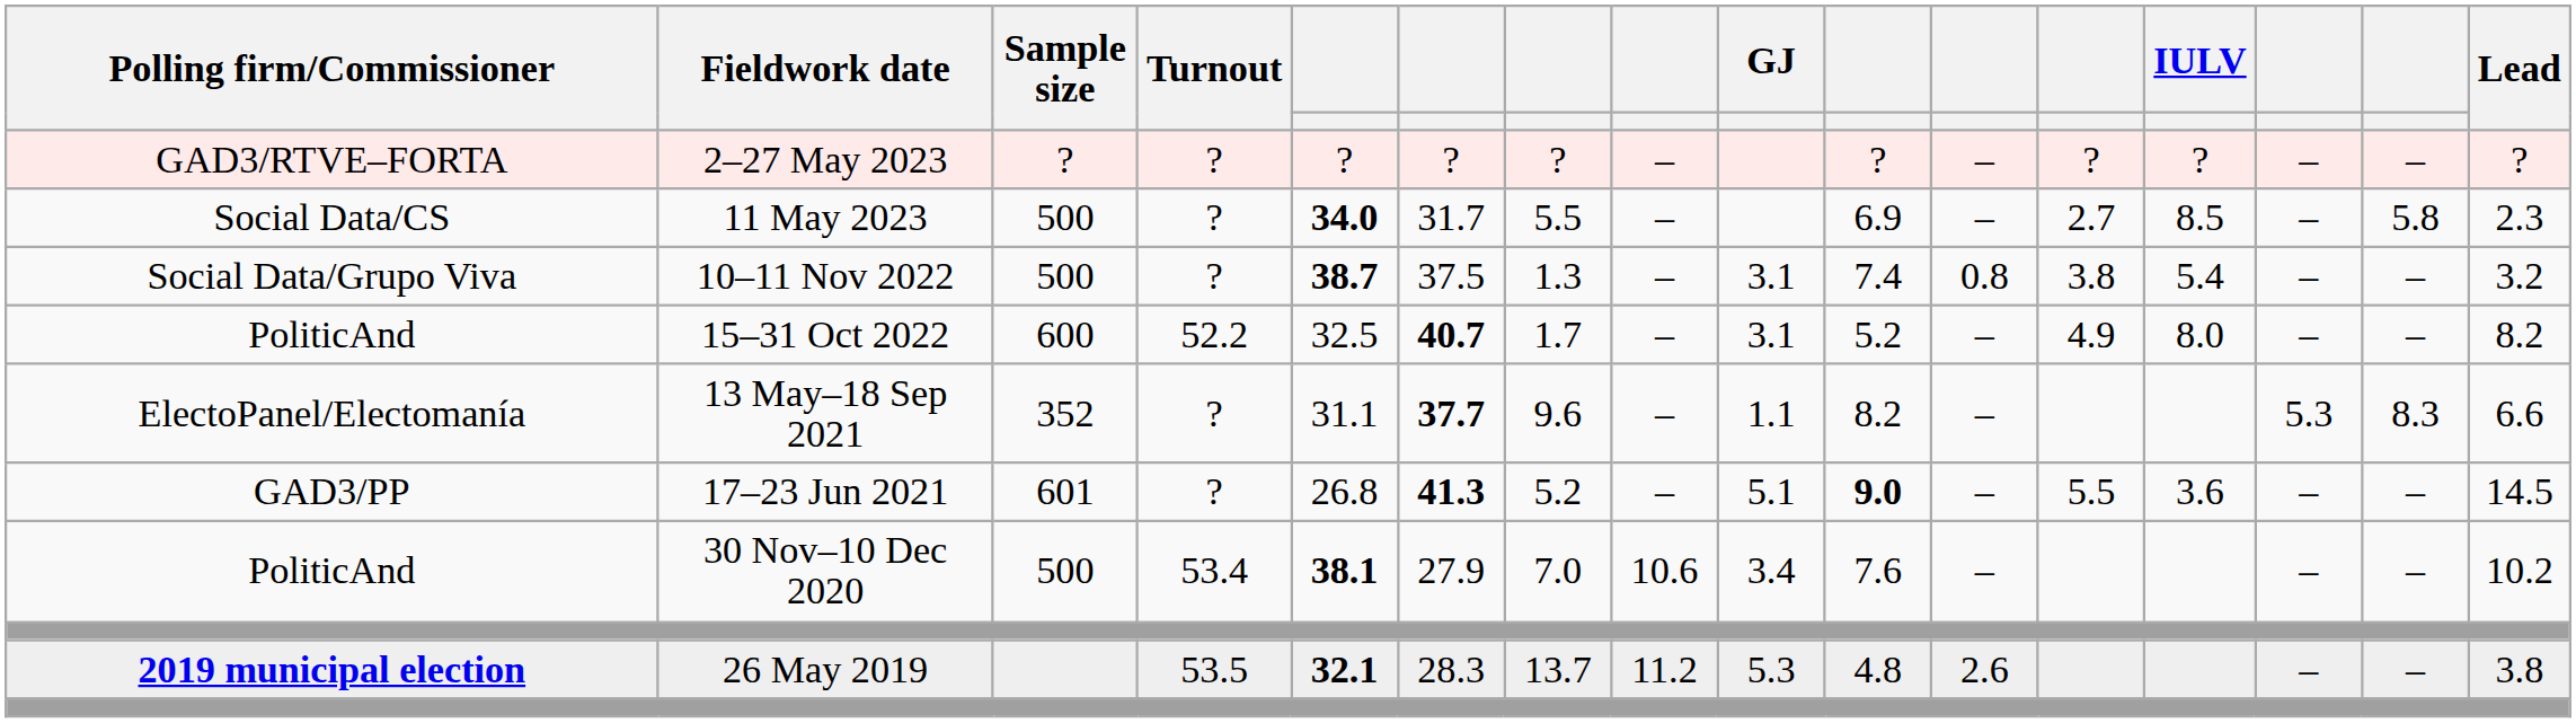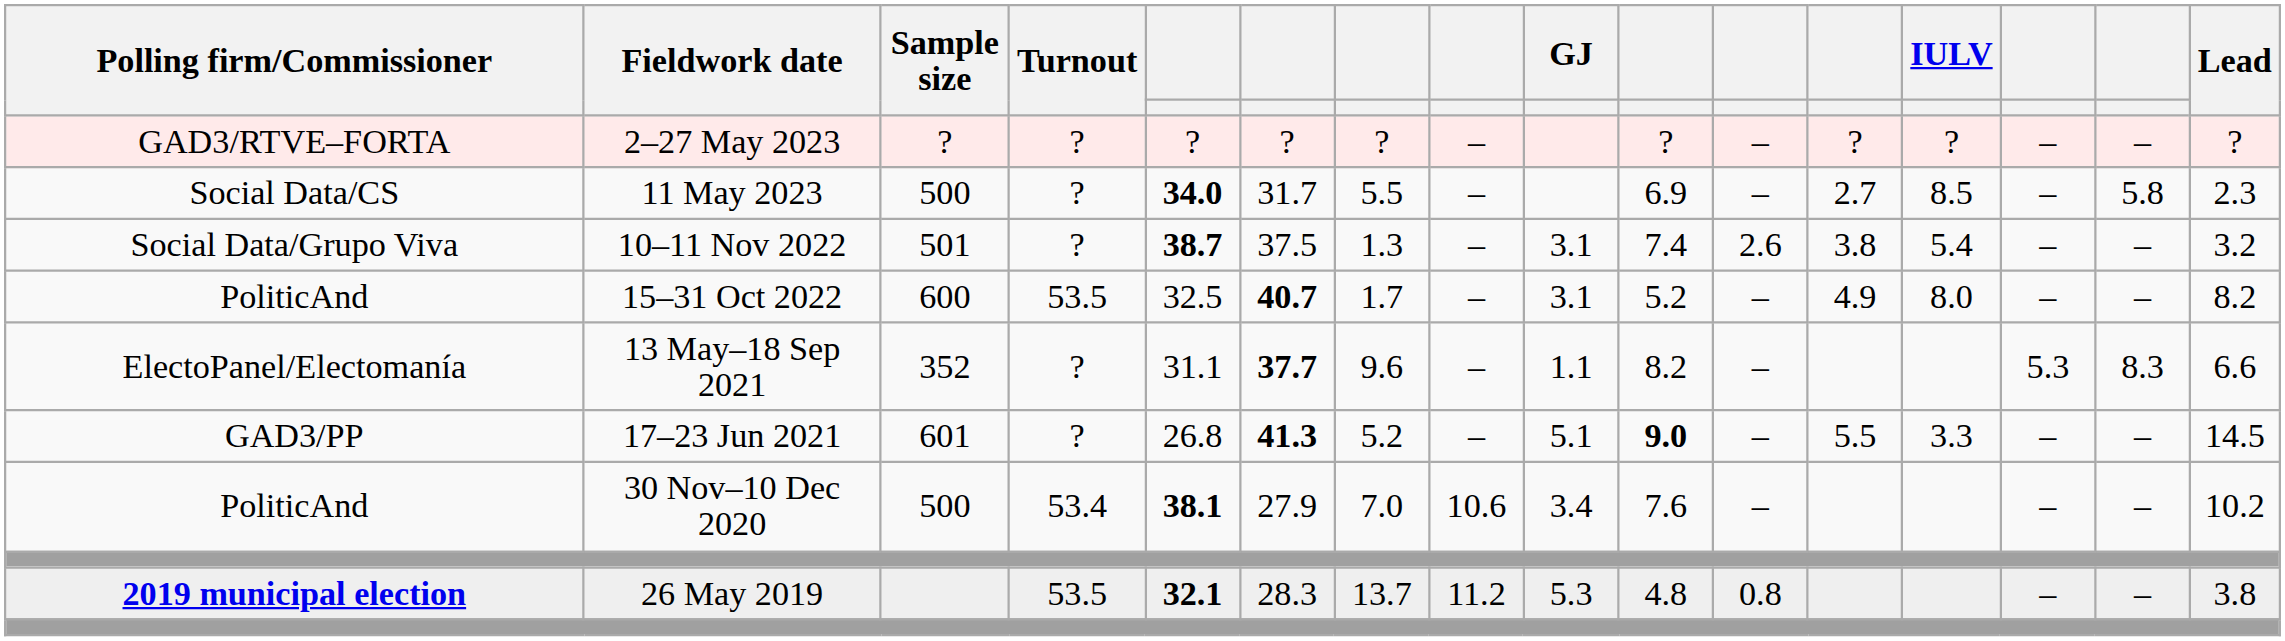10–11 Nov 2022 | Sample size: 500 -> 501
10–11 Nov 2022 | column 11: 0.8 -> 2.6
15–31 Oct 2022 | Turnout: 52.2 -> 53.5
17–23 Jun 2021 | IULV: 3.6 -> 3.3
26 May 2019 | column 11: 2.6 -> 0.8
